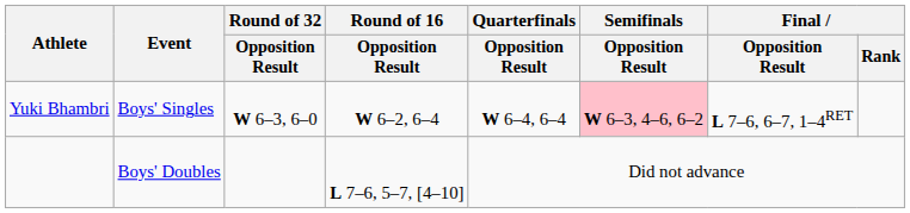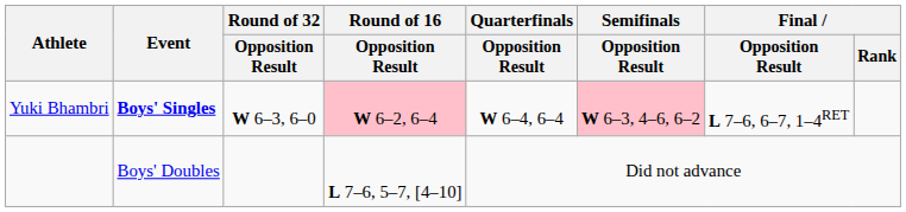Yuki Bhambri | Event: normal -> bold
Yuki Bhambri | Round of 16 / Opposition Result: no background -> pink background
